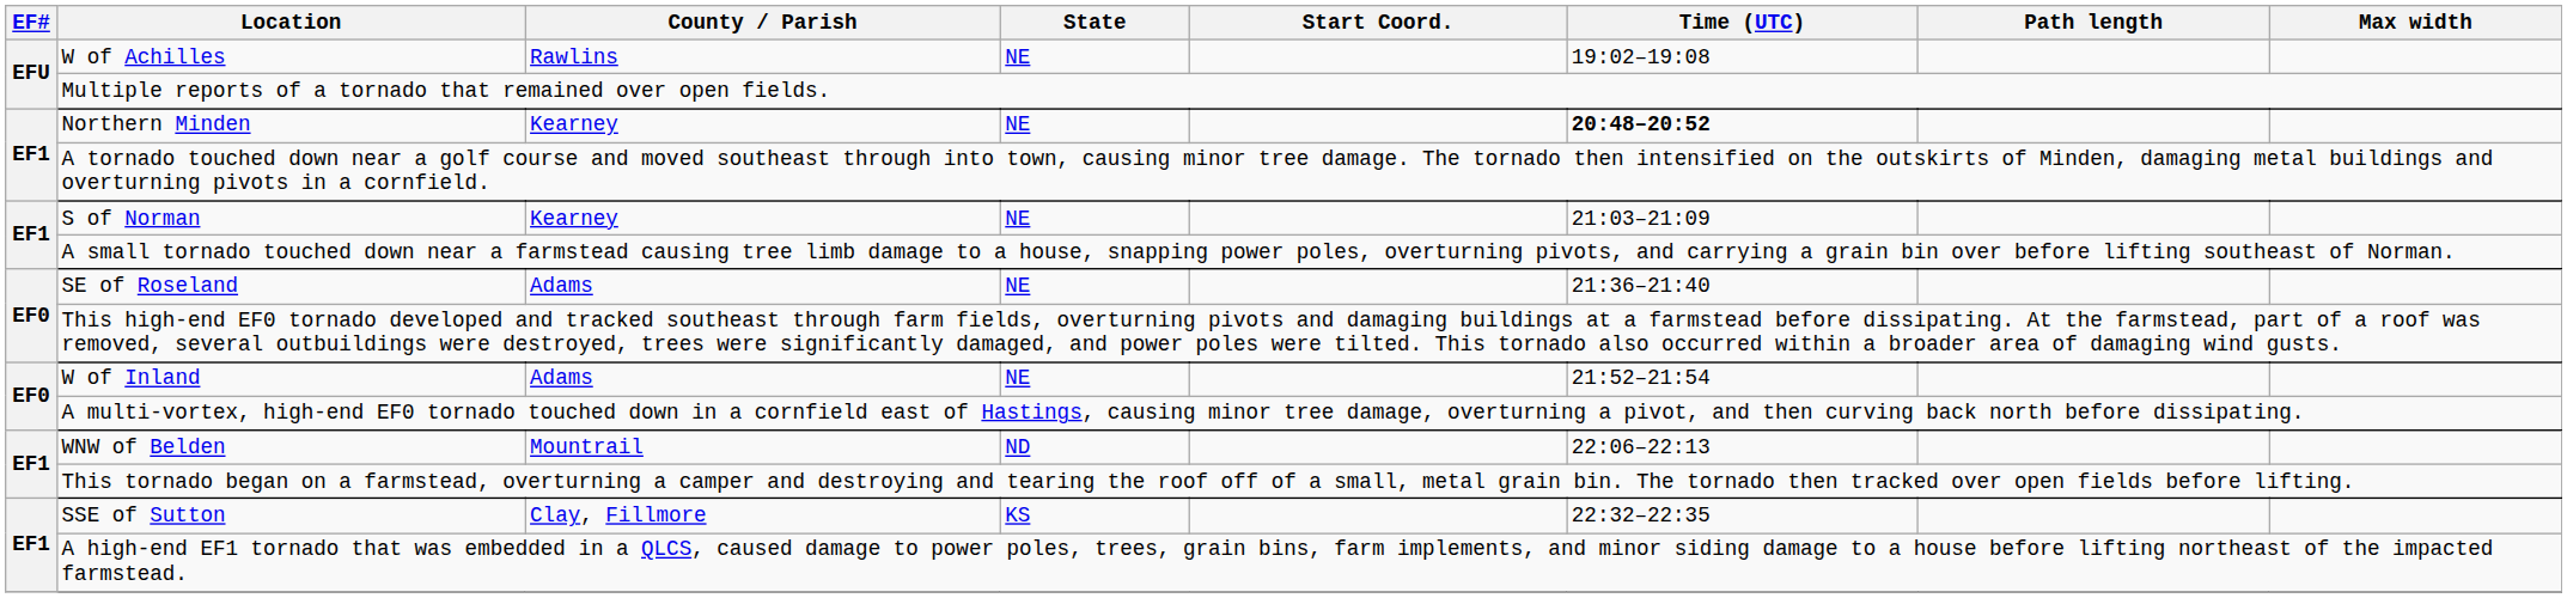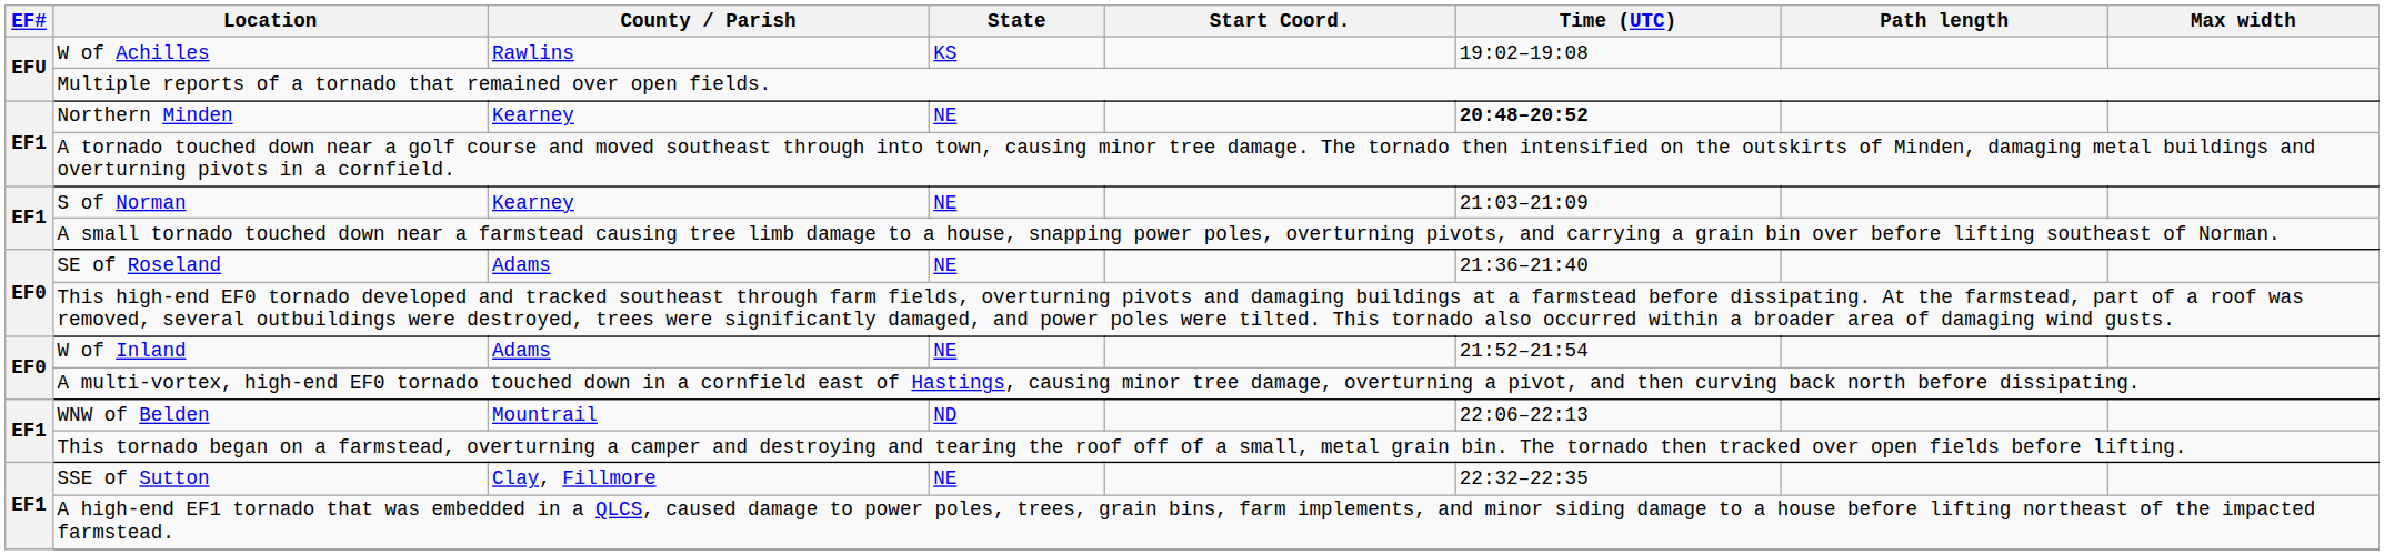W of Achilles | State: NE -> KS
SSE of Sutton | State: KS -> NE
